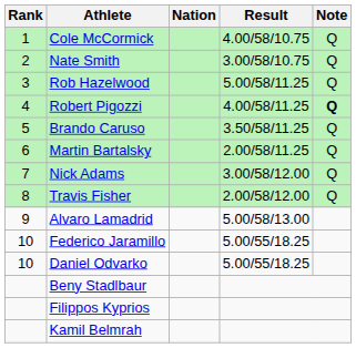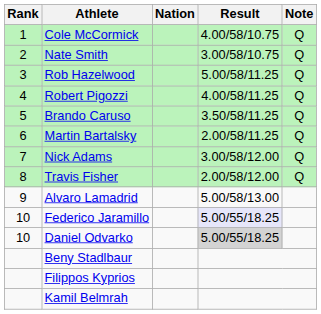Robert Pigozzi | Note: bold -> normal
Federico Jaramillo | Result: no background -> lavender background
Daniel Odvarko | Result: no background -> lightgrey background
